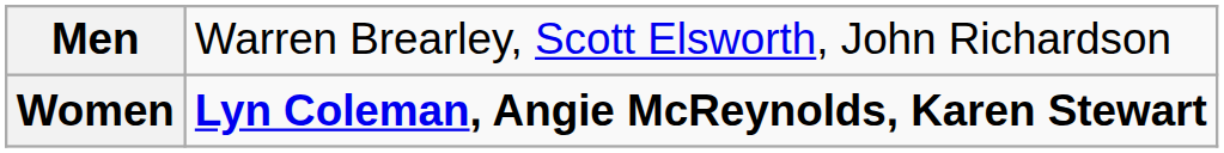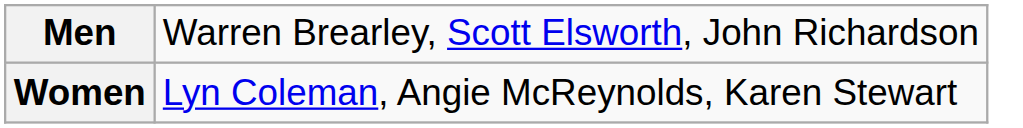Women | column 2: bold -> normal
